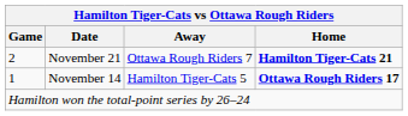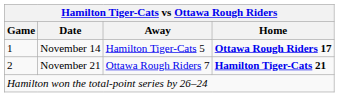rows swapped: November 14 <-> November 21
